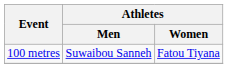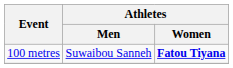100 metres | Athletes / Women: normal -> bold
